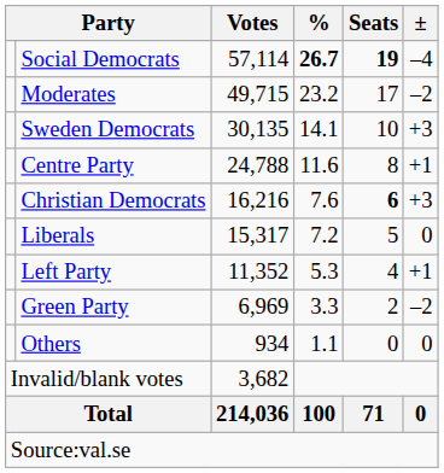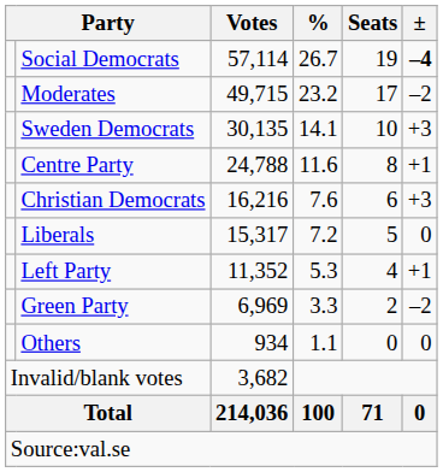Social Democrats | %: bold -> normal
Social Democrats | Seats: bold -> normal
Social Democrats | ±: normal -> bold
Christian Democrats | Seats: bold -> normal
